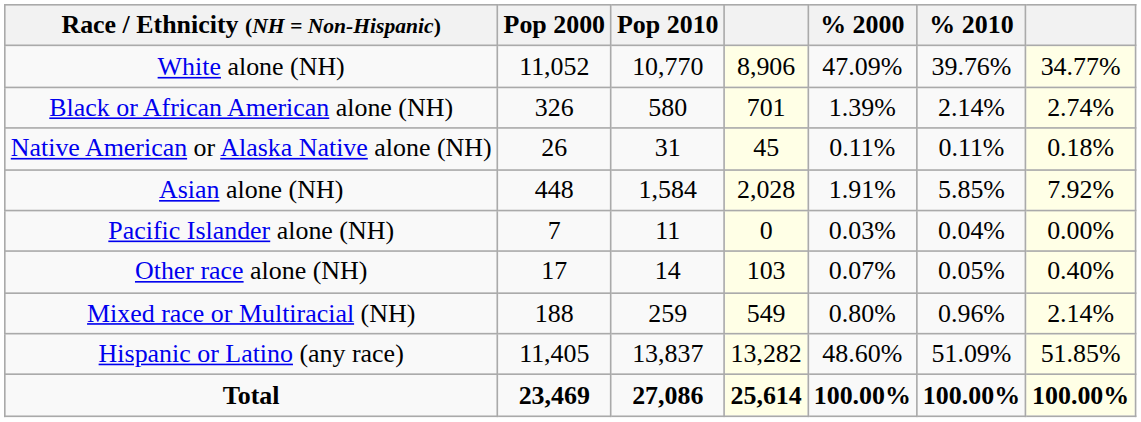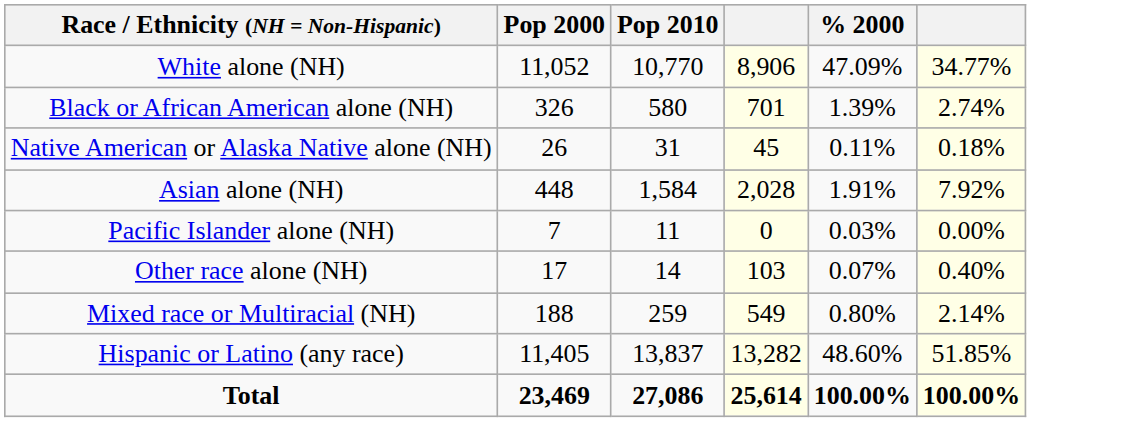- column: % 2010 | 39.76% | 2.14% | 0.11% | 5.85% | 0.04% | 0.05% | 0.96% | 51.09% | 100.00%
